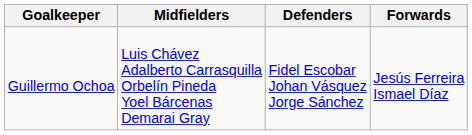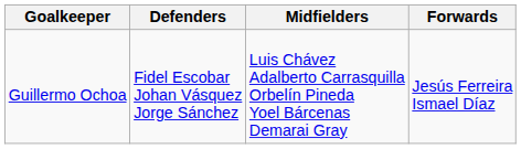columns swapped: Defenders <-> Midfielders
